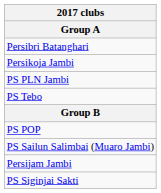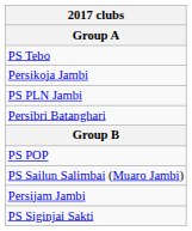row 3 | column 1: Persibri Batanghari -> PS Tebo
row 6 | column 1: PS Tebo -> Persibri Batanghari
